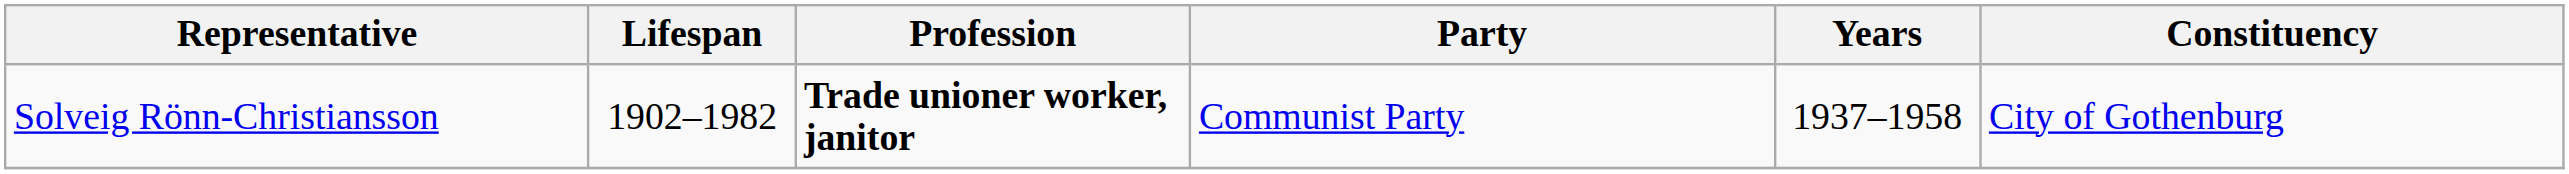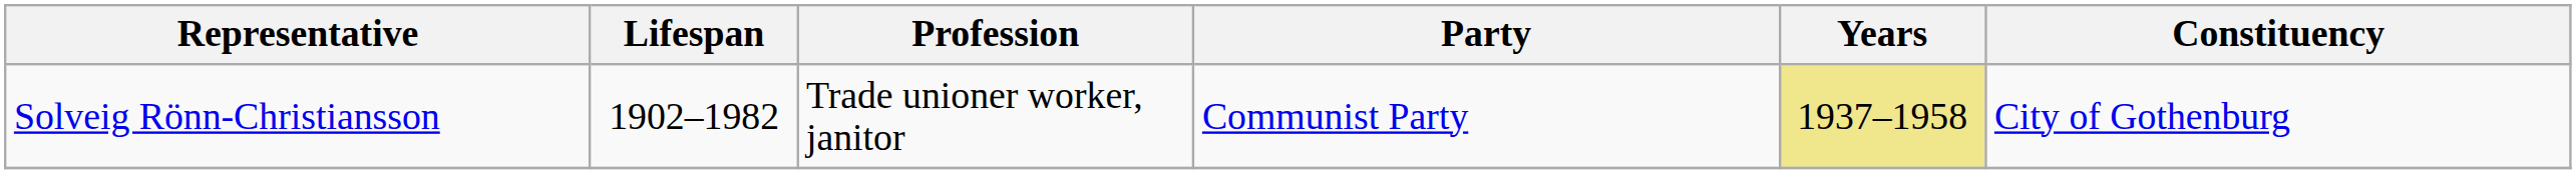Solveig Rönn-Christiansson | Profession: bold -> normal
Solveig Rönn-Christiansson | Years: no background -> khaki background
